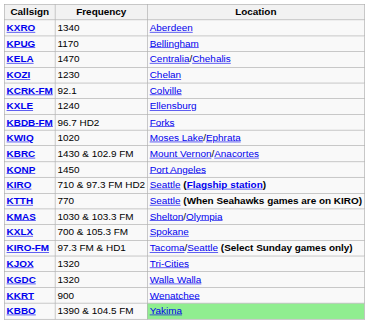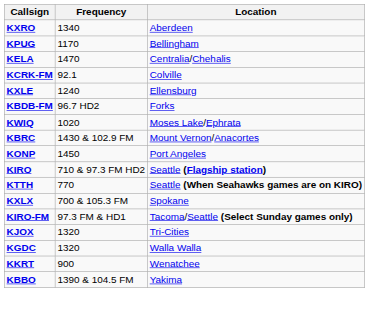- row: KOZI | 1230 | Chelan
- row: KMAS | 1030 & 103.3 FM | Shelton/Olympia
KBBO | Location: lightgreen background -> no background
